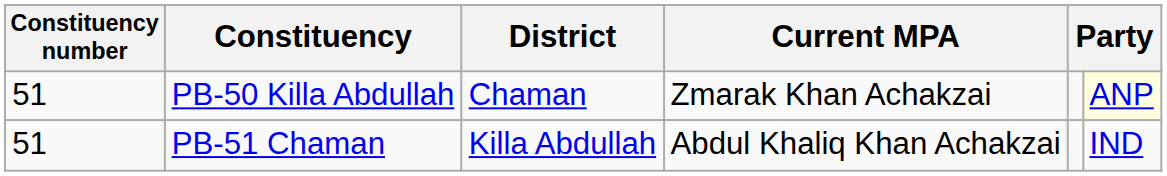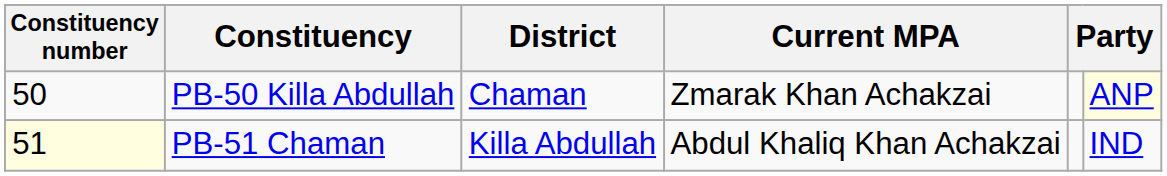PB-50 Killa Abdullah | Constituency number: 51 -> 50
PB-51 Chaman | Constituency number: no background -> lightyellow background
